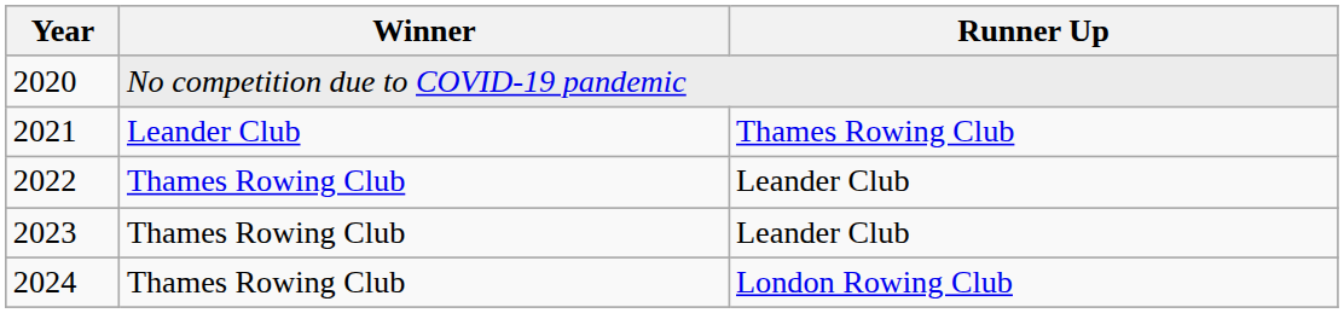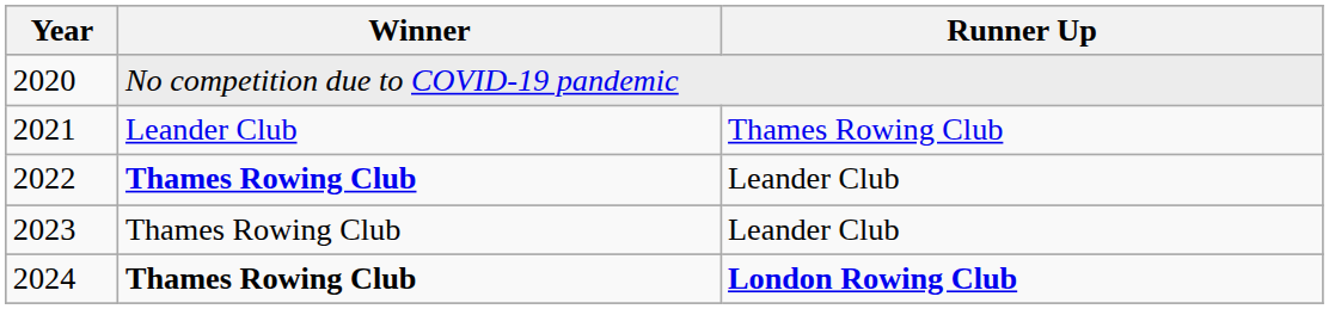2022 | Winner: normal -> bold
2024 | Winner: normal -> bold
2024 | Runner Up: normal -> bold
